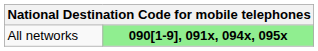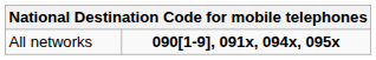row 2 | column 2: lightgreen background -> no background
